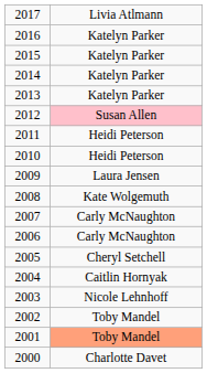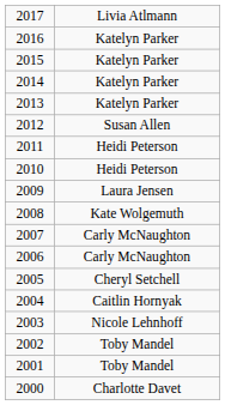2012 | column 2: pink background -> no background
2001 | column 2: lightsalmon background -> no background
